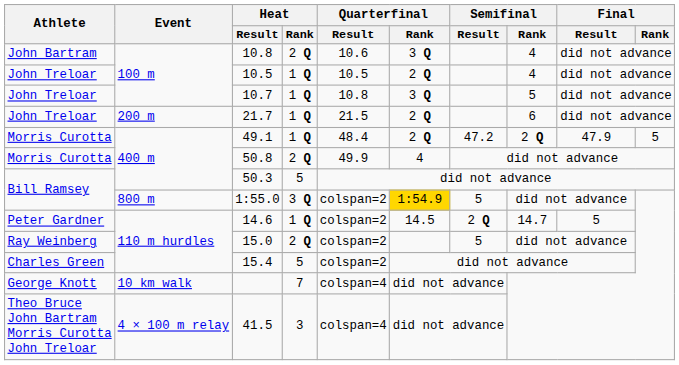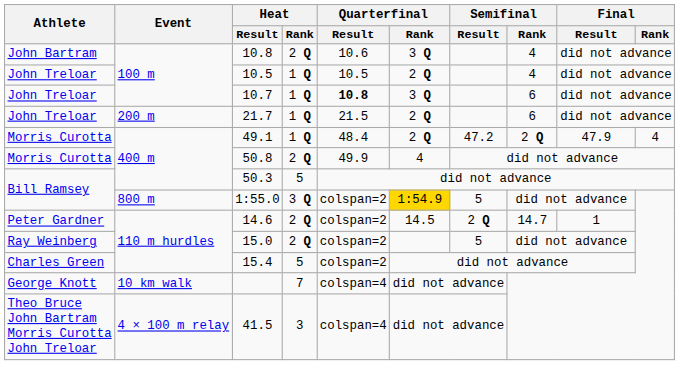10.7 | Quarterfinal / Result: normal -> bold
10.7 | Semifinal / Rank: 5 -> 6
49.1 | Final / Rank: 5 -> 4
14.6 | Heat / Rank: 1 Q -> 2 Q
14.6 | Final / Result: 5 -> 1
